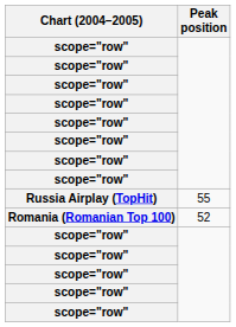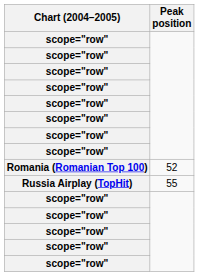rows swapped: Romania (Romanian Top 100) <-> Russia Airplay (TopHit)
